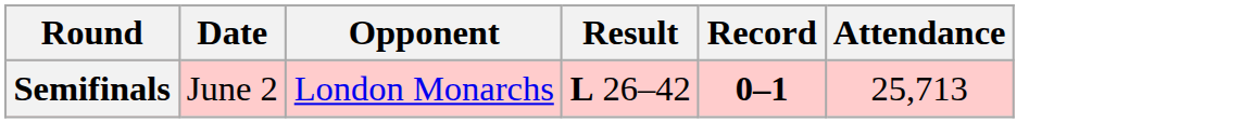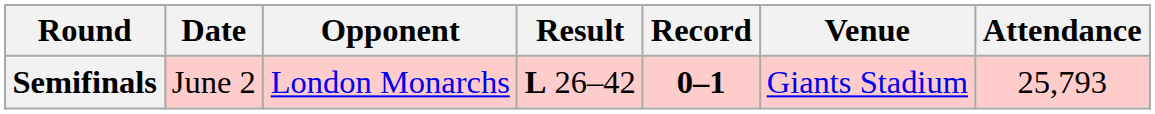+ column: Venue | Giants Stadium
Semifinals | Attendance: 25,713 -> 25,793
